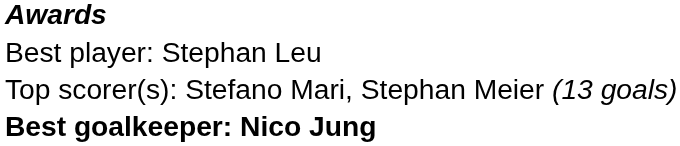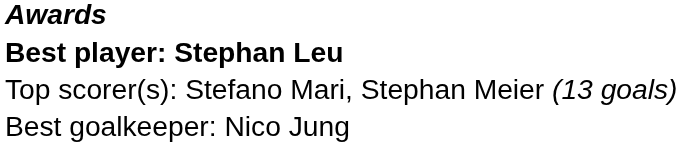Best player: Stephan Leu | Awards: normal -> bold
Best goalkeeper: Nico Jung | Awards: bold -> normal
